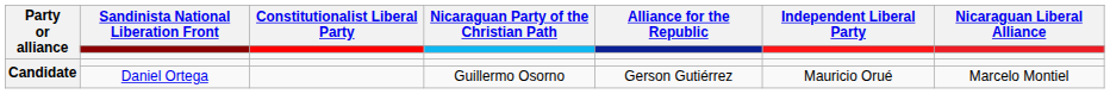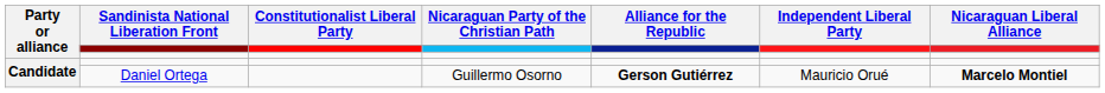Candidate / Daniel Ortega | Alliance for the Republic: normal -> bold
Candidate / Daniel Ortega | Nicaraguan Liberal Alliance: normal -> bold
